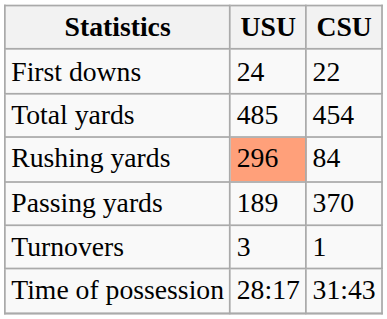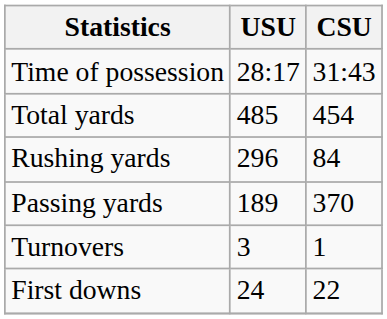rows swapped: First downs <-> Time of possession
Rushing yards | USU: lightsalmon background -> no background
